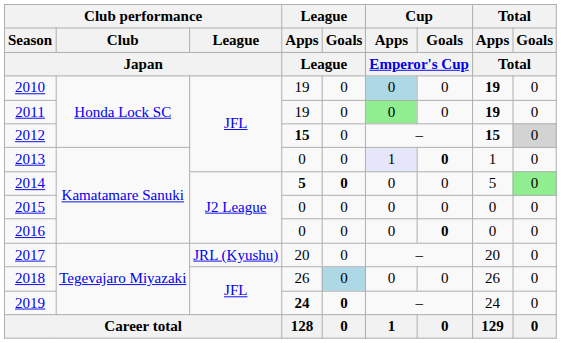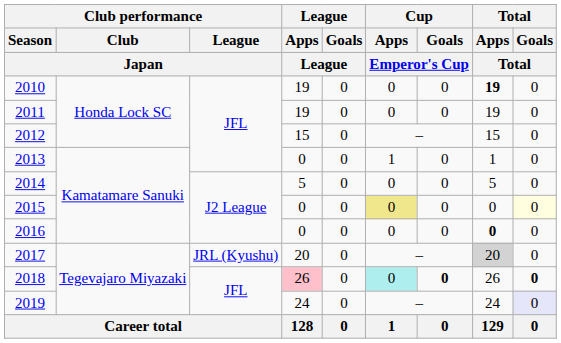2010 | Cup / Apps / Emperor's Cup: lightblue background -> no background
2011 | Cup / Apps / Emperor's Cup: lightgreen background -> no background
2011 | Total / Apps / Total: bold -> normal
2012 | League / Apps / League: bold -> normal
2012 | Total / Apps / Total: bold -> normal
2012 | Total / Goals / Total: lightgrey background -> no background
2013 | Cup / Apps / Emperor's Cup: lavender background -> no background
2013 | Cup / Goals / Emperor's Cup: bold -> normal
2014 | League / Apps / League: bold -> normal
2014 | League / Goals / League: bold -> normal
2014 | Total / Goals / Total: lightgreen background -> no background
2015 | Cup / Apps / Emperor's Cup: no background -> khaki background
2015 | Total / Goals / Total: no background -> lightyellow background
2016 | Cup / Goals / Emperor's Cup: bold -> normal
2016 | Total / Apps / Total: normal -> bold
2017 | Total / Apps / Total: no background -> lightgrey background
2018 | League / Apps / League: no background -> pink background
2018 | League / Goals / League: lightblue background -> no background
2018 | Cup / Apps / Emperor's Cup: no background -> paleturquoise background
2018 | Cup / Goals / Emperor's Cup: normal -> bold
2018 | Total / Goals / Total: normal -> bold
2019 | League / Apps / League: bold -> normal
2019 | League / Goals / League: bold -> normal
2019 | Total / Goals / Total: no background -> lavender background
